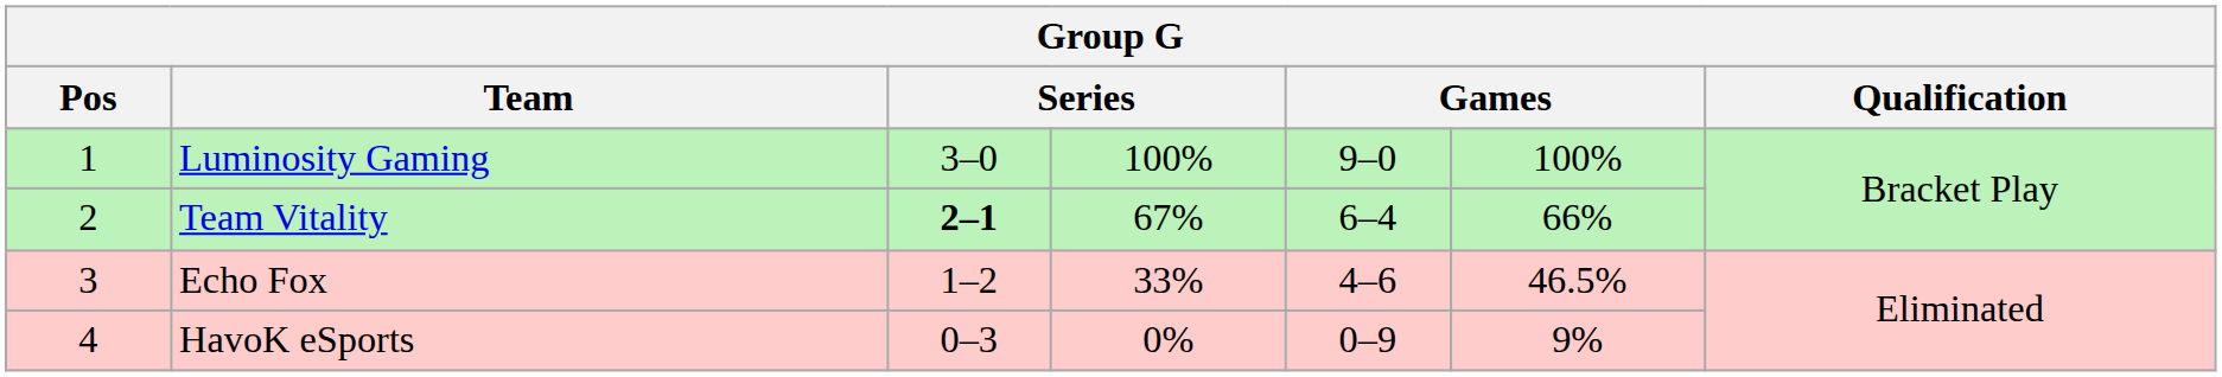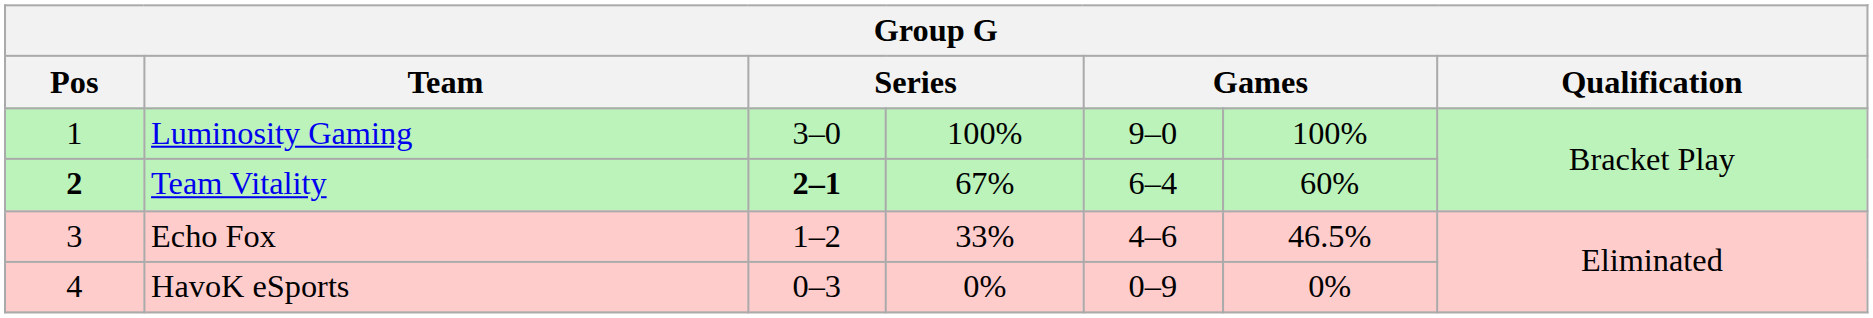Team Vitality | Pos: normal -> bold
Team Vitality | column 6: 66% -> 60%
HavoK eSports | column 6: 9% -> 0%
